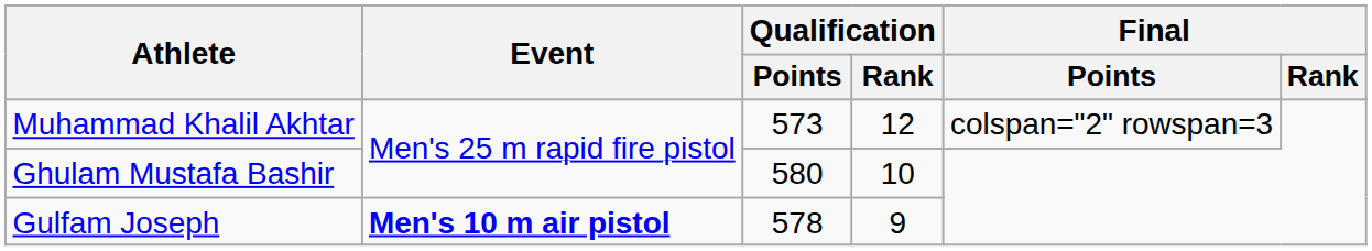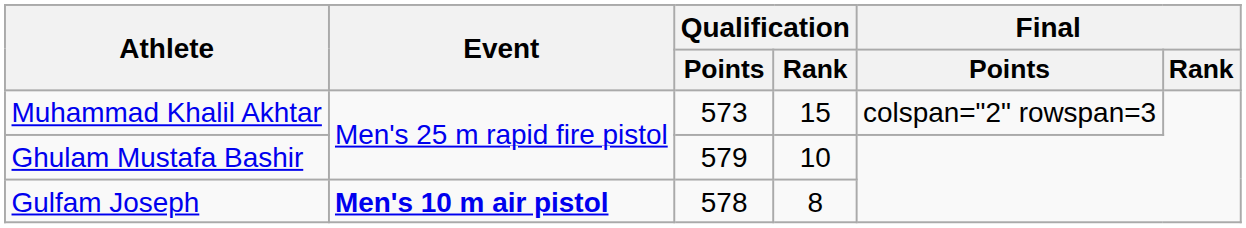Muhammad Khalil Akhtar | Qualification / Rank: 12 -> 15
Ghulam Mustafa Bashir | Qualification / Points: 580 -> 579
Gulfam Joseph | Qualification / Rank: 9 -> 8
